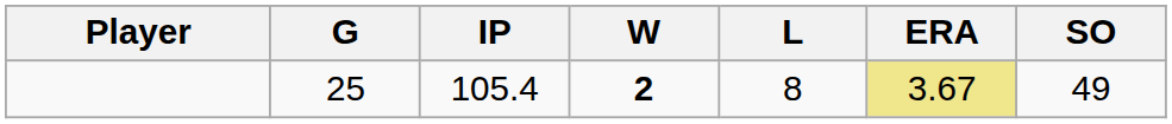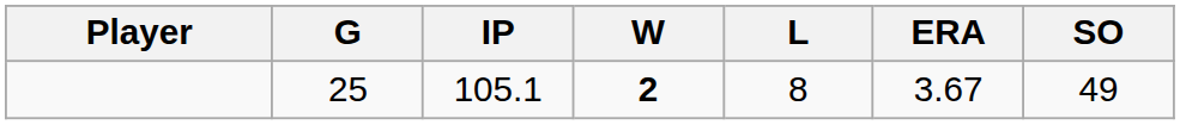row 2 | IP: 105.4 -> 105.1
row 2 | ERA: khaki background -> no background
